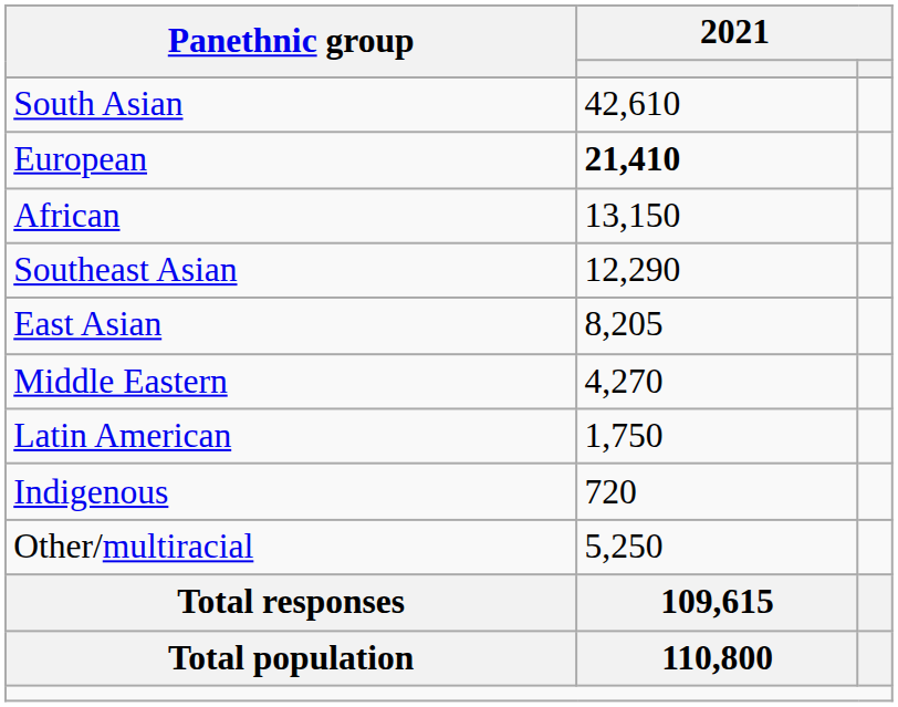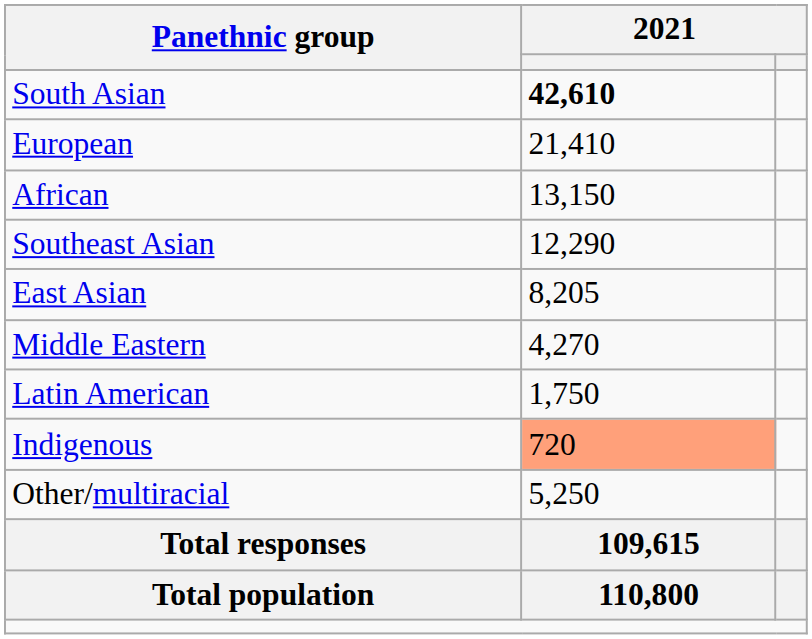South Asian | column 2: normal -> bold
European | column 2: bold -> normal
Indigenous | column 2: no background -> lightsalmon background
